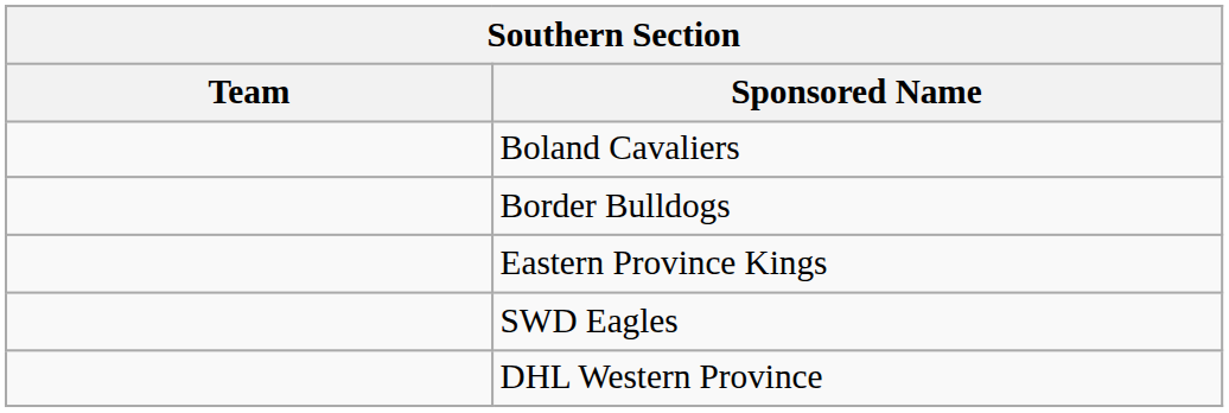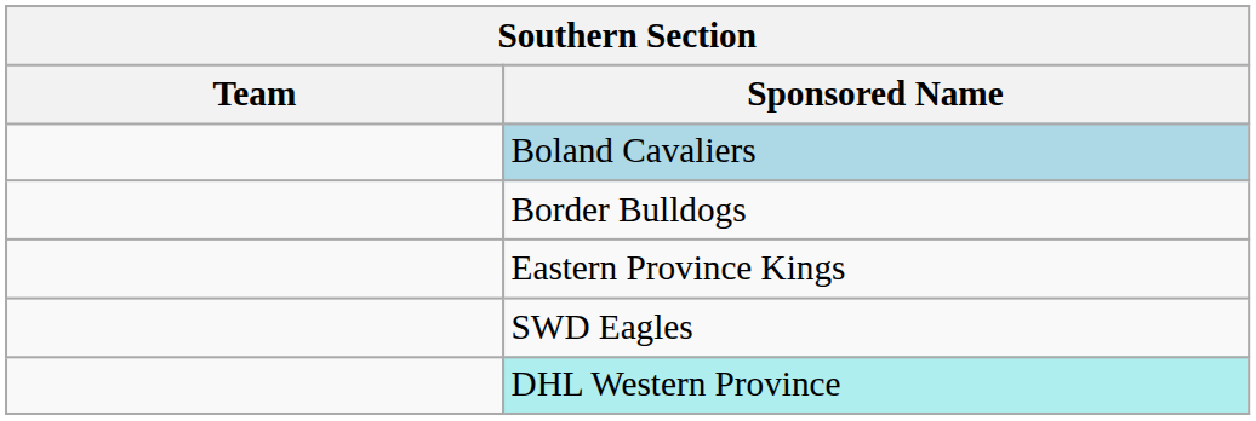Boland Cavaliers | Sponsored Name: no background -> lightblue background
DHL Western Province | Sponsored Name: no background -> paleturquoise background
